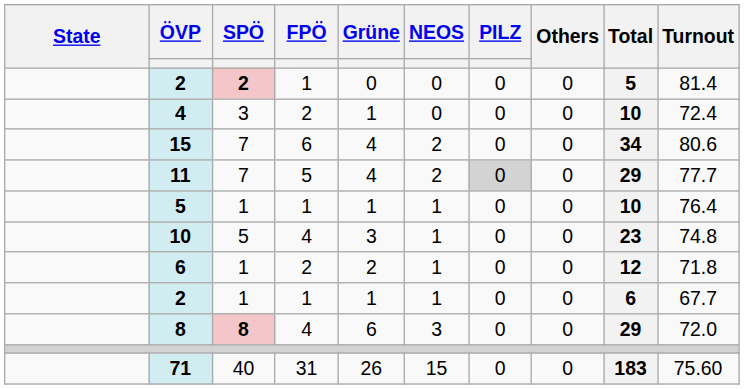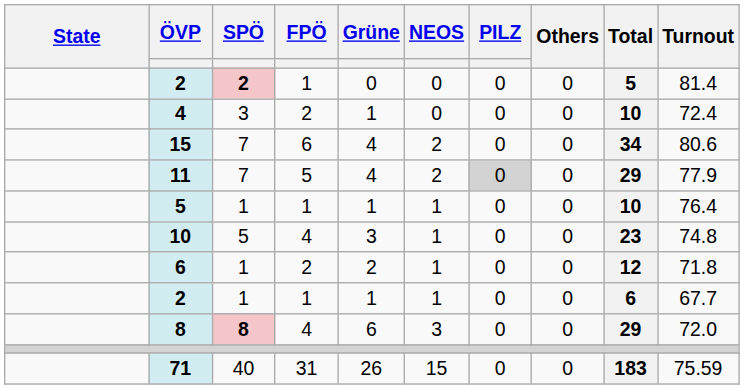11 | Turnout: 77.7 -> 77.9
71 | Turnout: 75.60 -> 75.59
